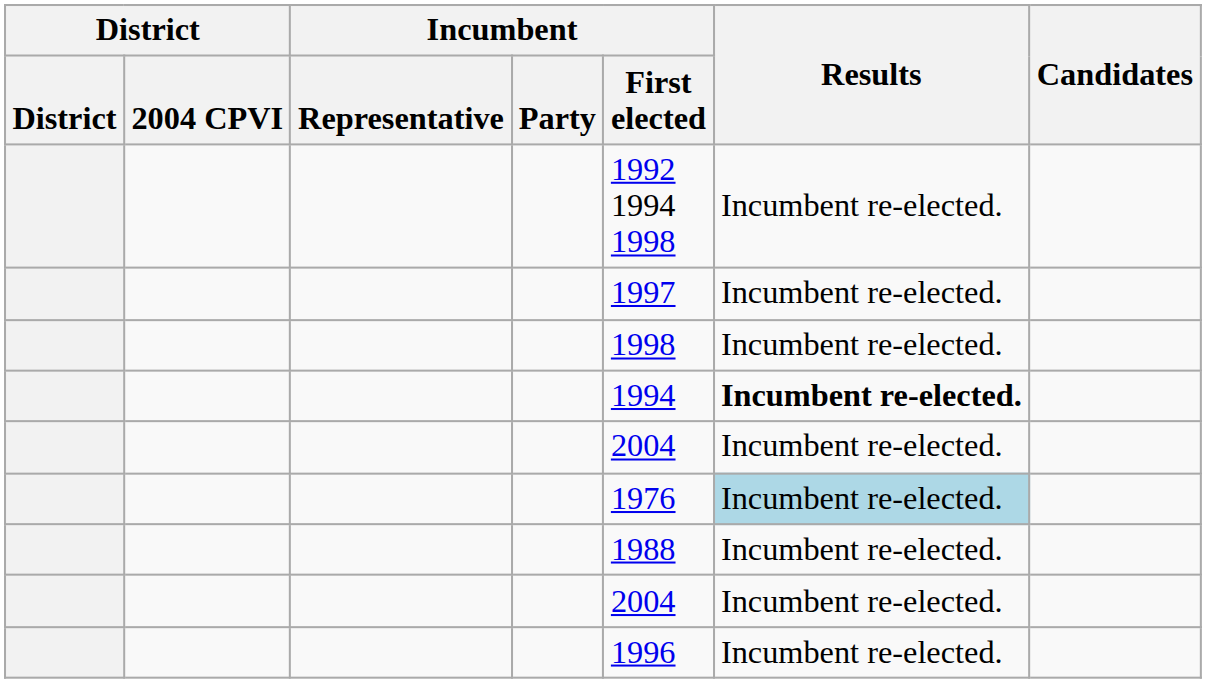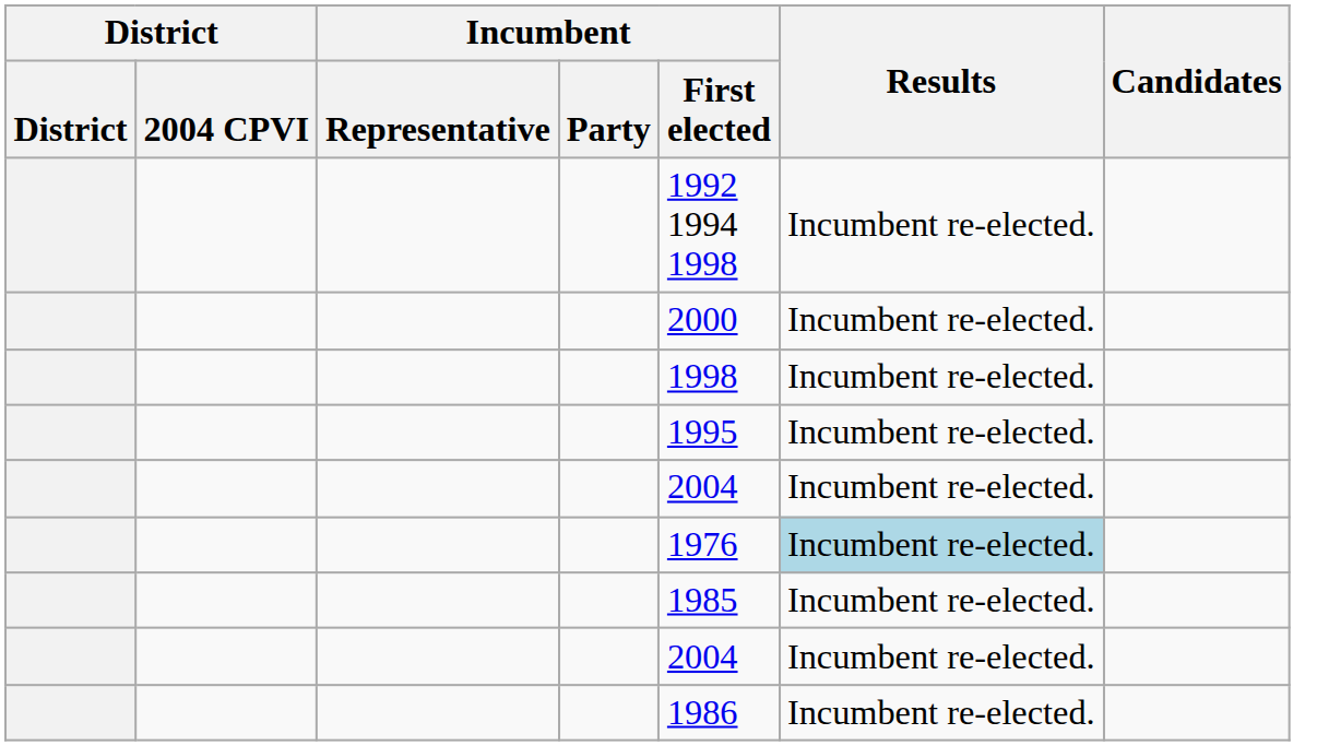row 4 | Incumbent / First elected: 1997 -> 2000
row 6 | Incumbent / First elected: 1994 -> 1995
row 6 | Results: bold -> normal
row 9 | Incumbent / First elected: 1988 -> 1985
row 11 | Incumbent / First elected: 1996 -> 1986
